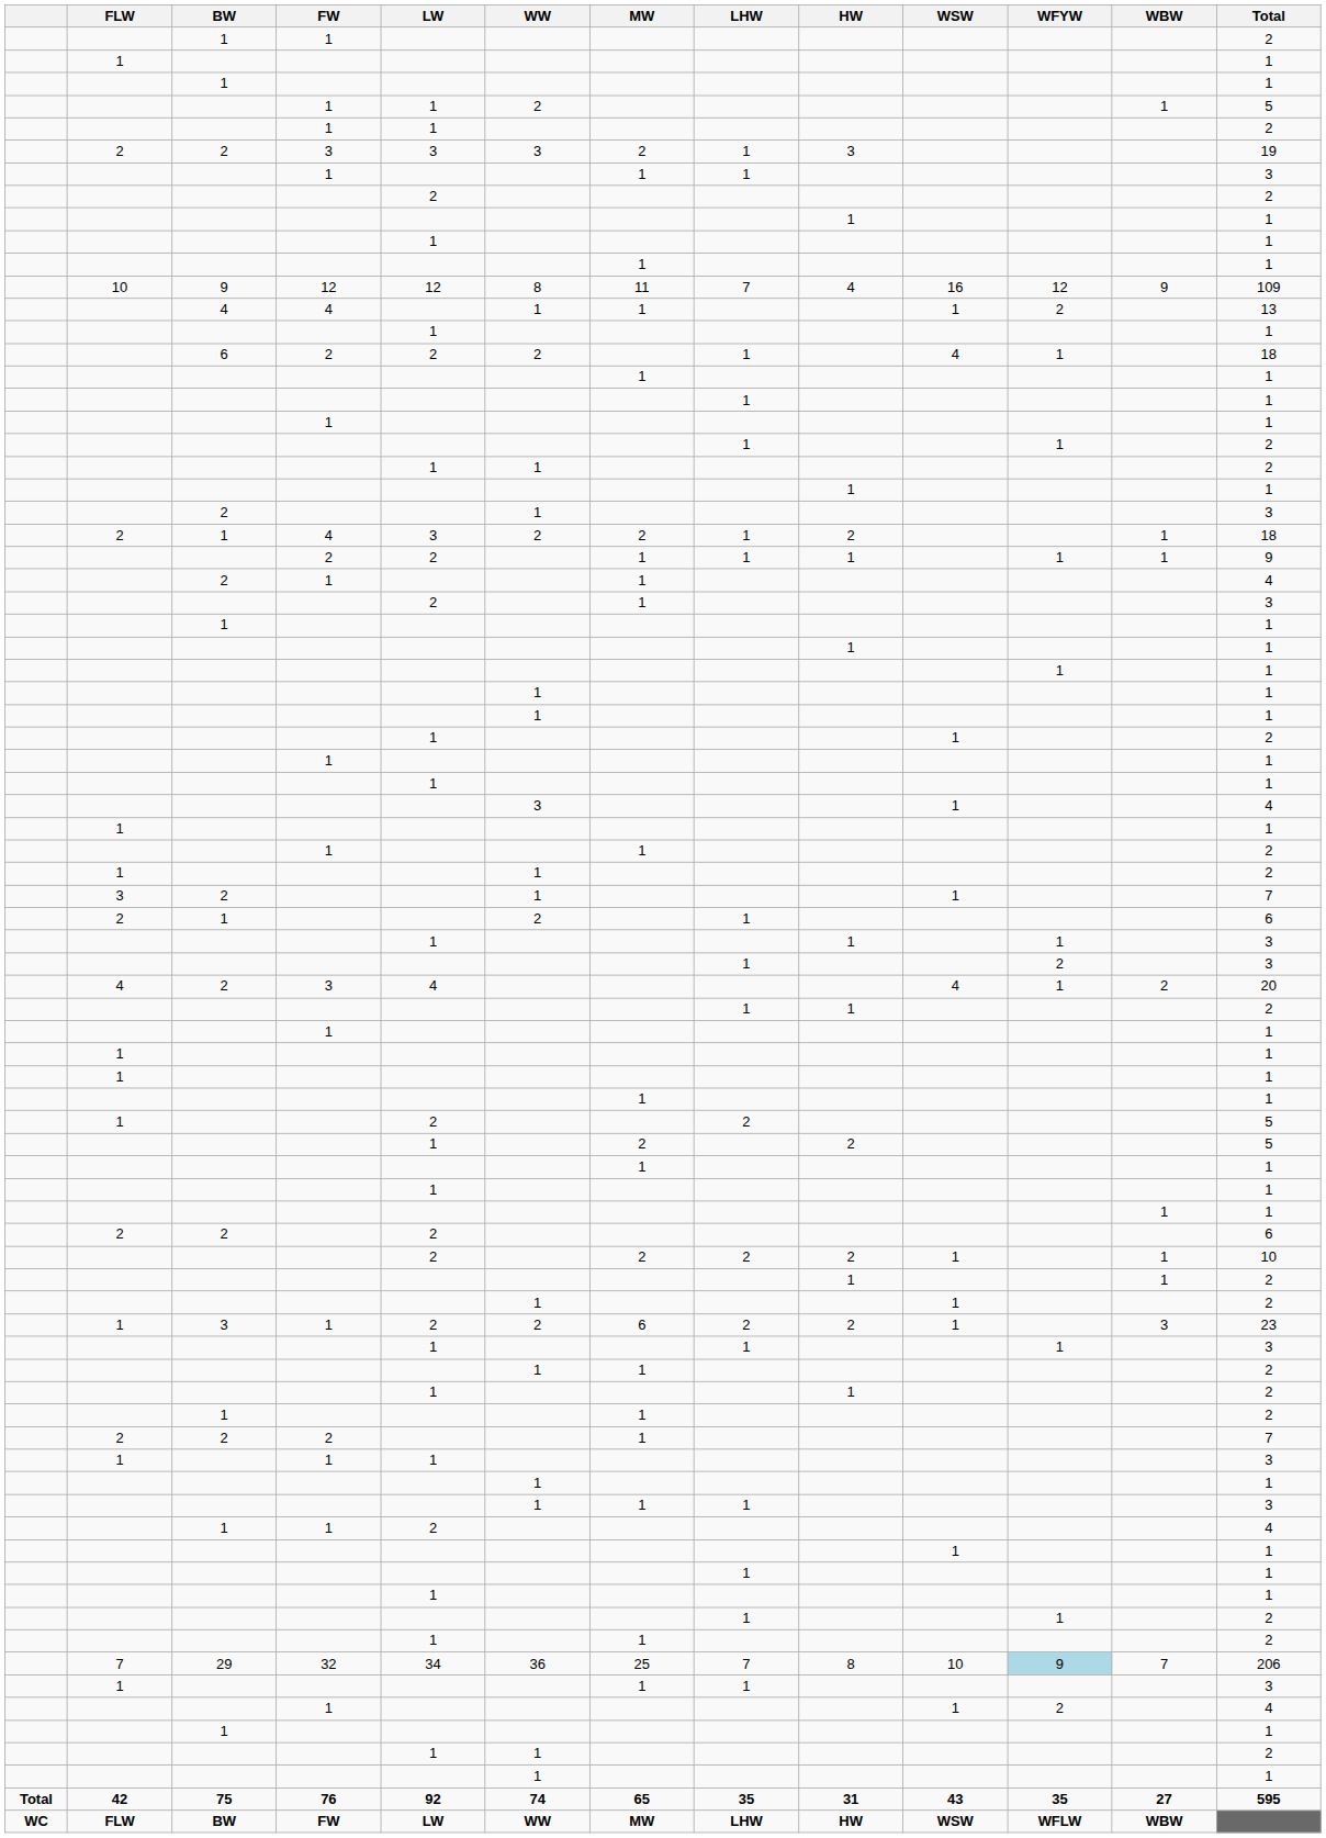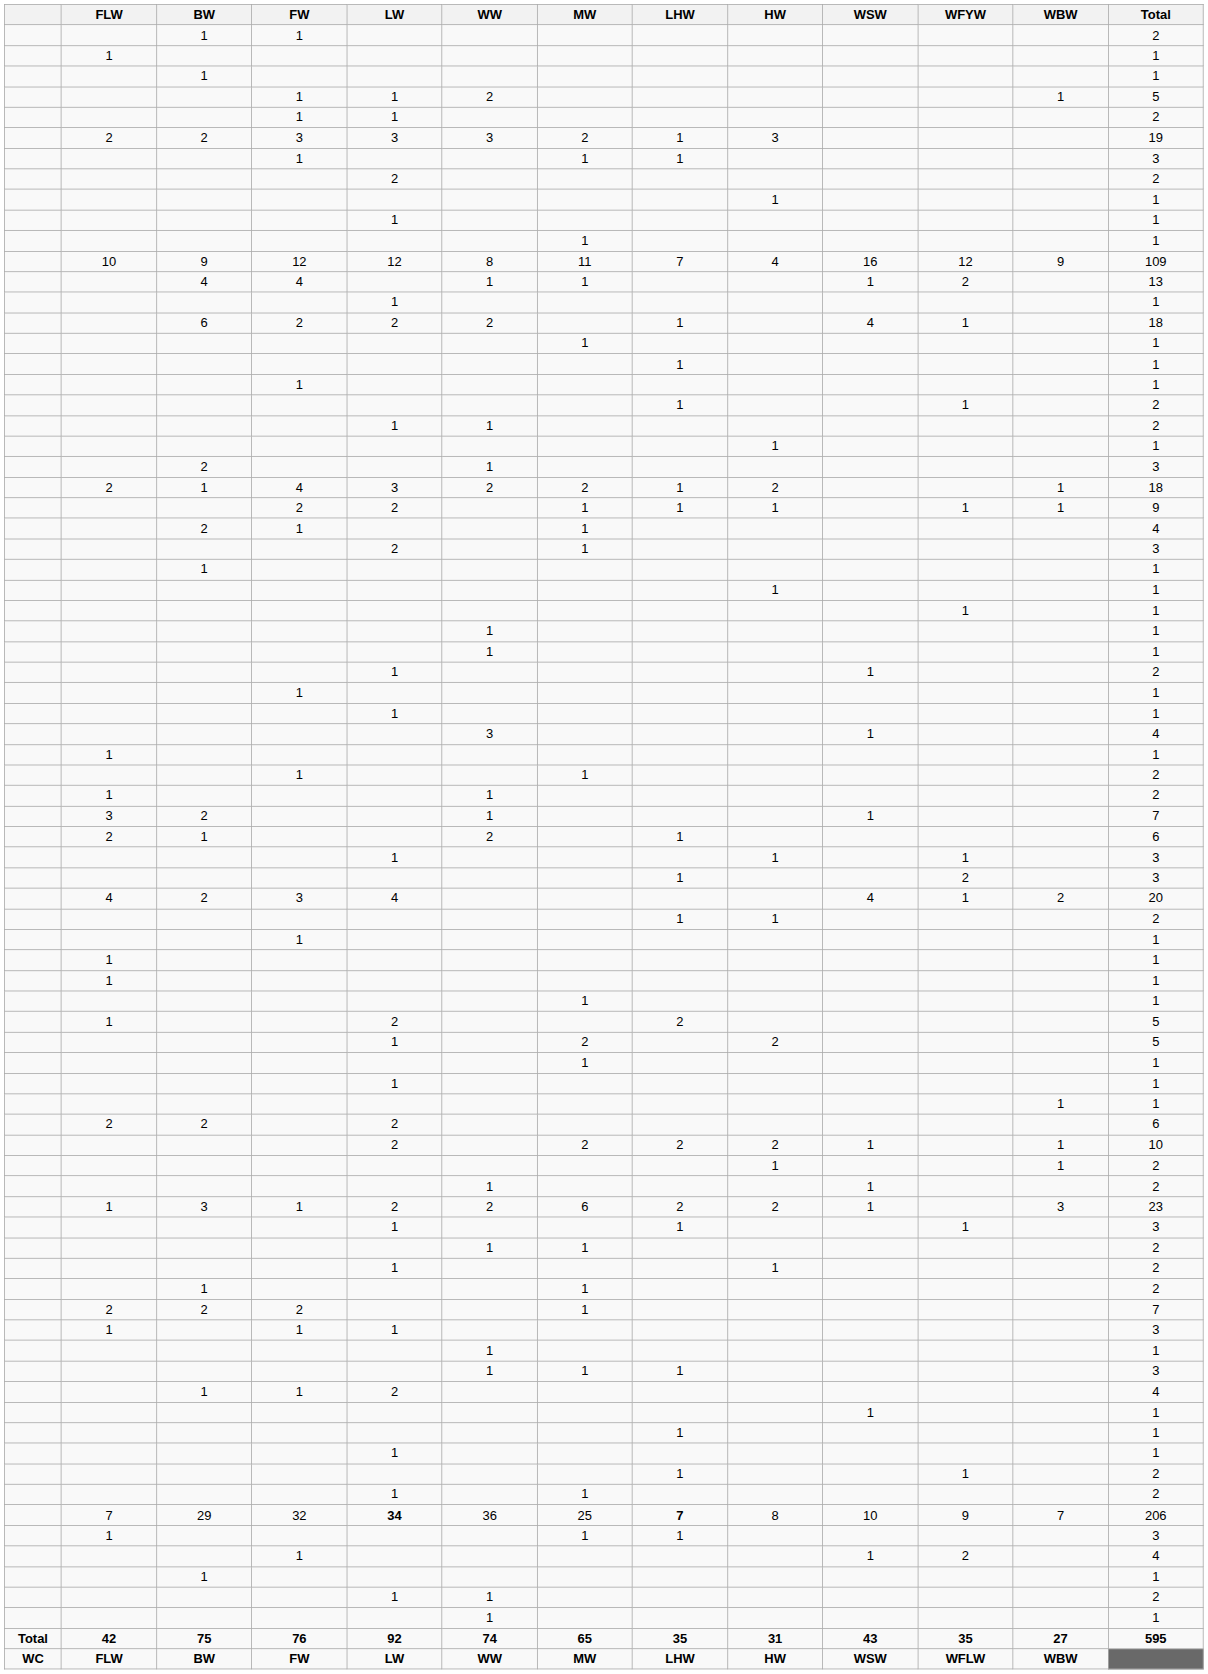29 | LW: normal -> bold
29 | LHW: normal -> bold
29 | WFYW: lightblue background -> no background
